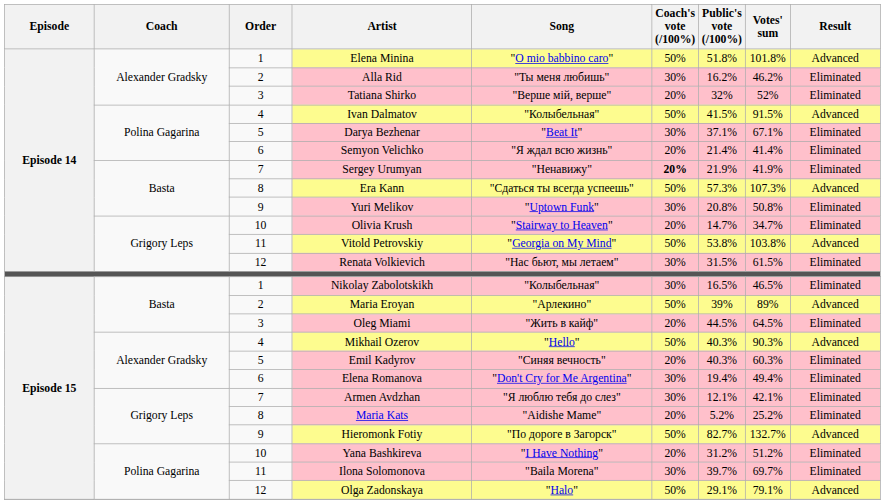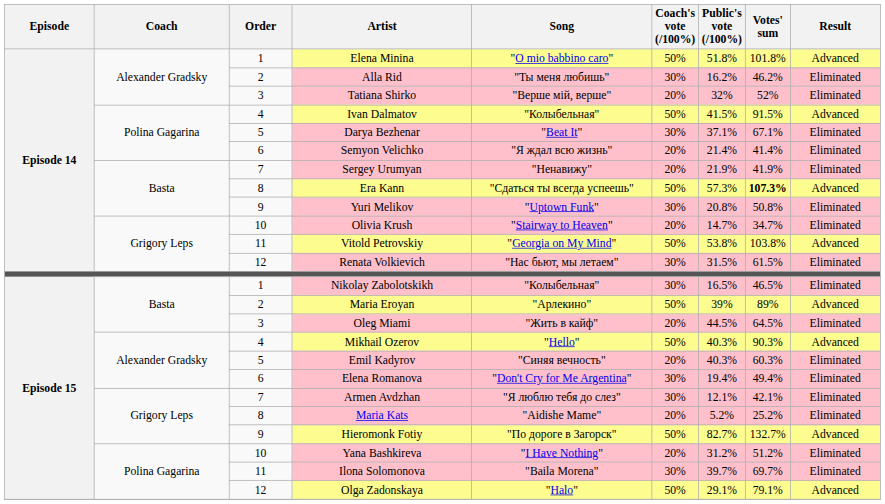Sergey Urumyan | Coach's vote (/100%): bold -> normal
Era Kann | Votes' sum: normal -> bold
